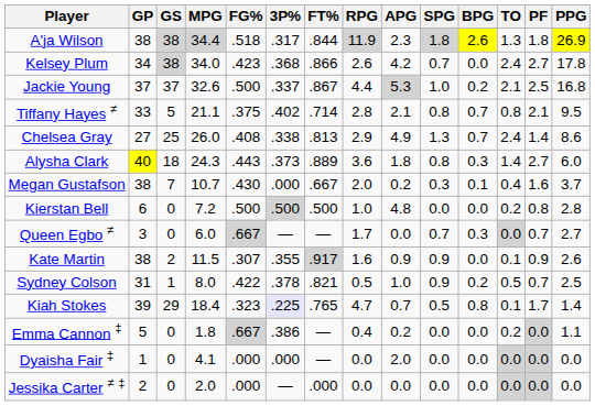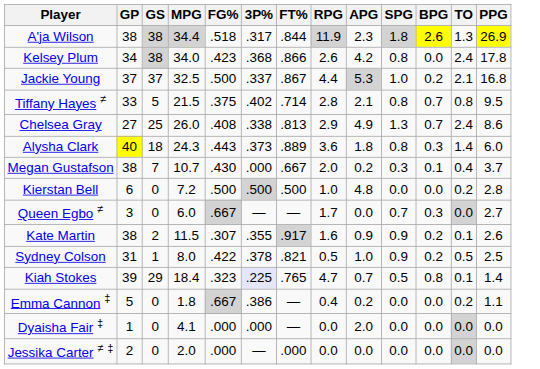- column: PF | 1.8 | 2.7 | 2.5 | 2.1 | 1.4 | 2.7 | 1.6 | 0.8 | 0.7 | 0.9 | 0.7 | 1.7 | 0.0 | 0.0 | 0.0
Kelsey Plum | SPG: 0.7 -> 0.8
Jackie Young | MPG: 32.6 -> 32.5
Tiffany Hayes ≠ | MPG: 21.1 -> 21.5
Kate Martin | BPG: 0.0 -> 0.2
